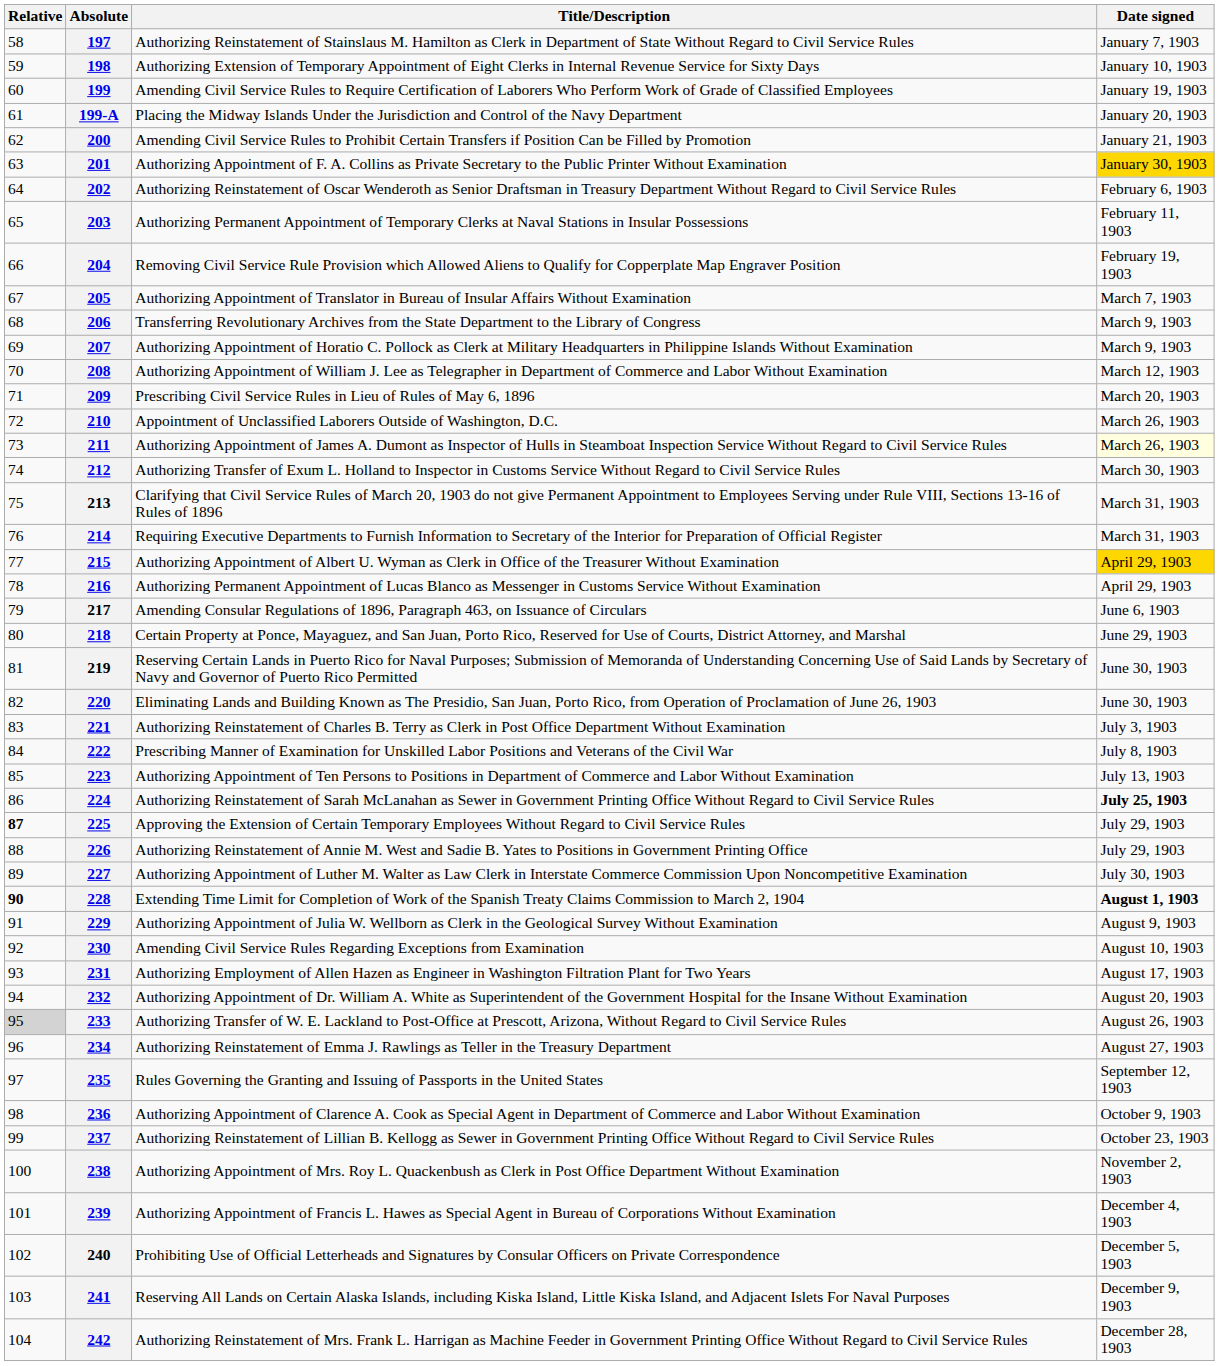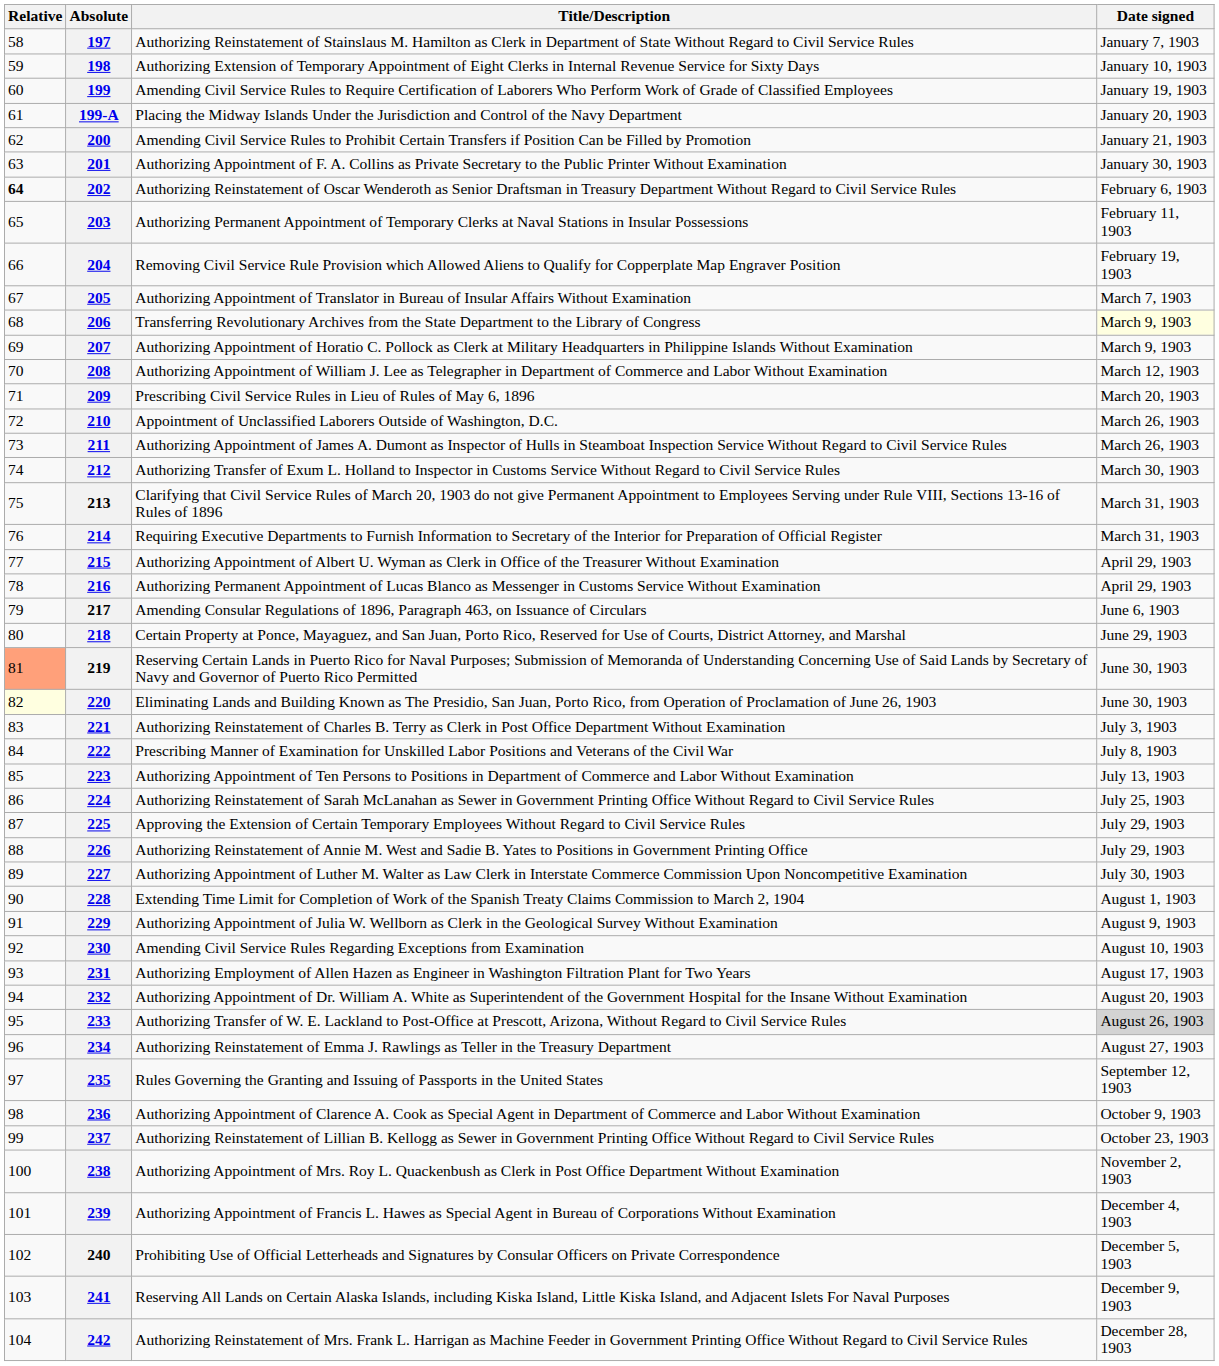201 | Date signed: gold background -> no background
202 | Relative: normal -> bold
206 | Date signed: no background -> lightyellow background
211 | Date signed: lightyellow background -> no background
215 | Date signed: gold background -> no background
219 | Relative: no background -> lightsalmon background
220 | Relative: no background -> lightyellow background
224 | Date signed: bold -> normal
225 | Relative: bold -> normal
228 | Relative: bold -> normal
228 | Date signed: bold -> normal
233 | Relative: lightgrey background -> no background
233 | Date signed: no background -> lightgrey background
